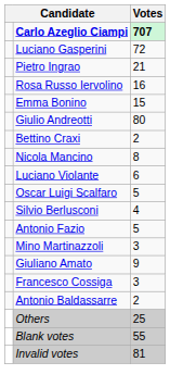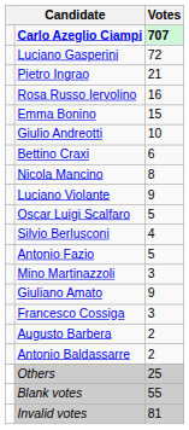Giulio Andreotti | Votes: 80 -> 10
Bettino Craxi | Votes: 2 -> 6
Luciano Violante | Votes: 6 -> 9
+ row: Augusto Barbera | 2
